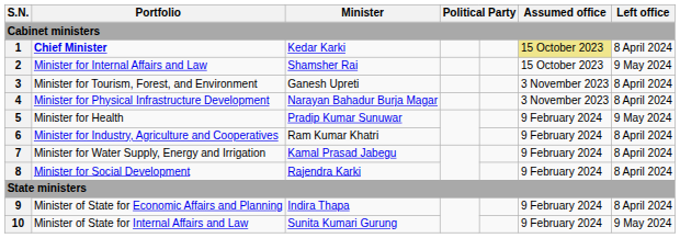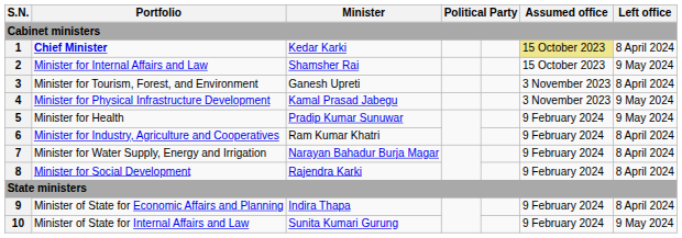Minister for Physical Infrastructure Development | Minister: Narayan Bahadur Burja Magar -> Kamal Prasad Jabegu
Minister for Physical Infrastructure Development | Left office: 8 April 2024 -> 9 May 2024
Minister for Water Supply, Energy and Irrigation | Minister: Kamal Prasad Jabegu -> Narayan Bahadur Burja Magar
